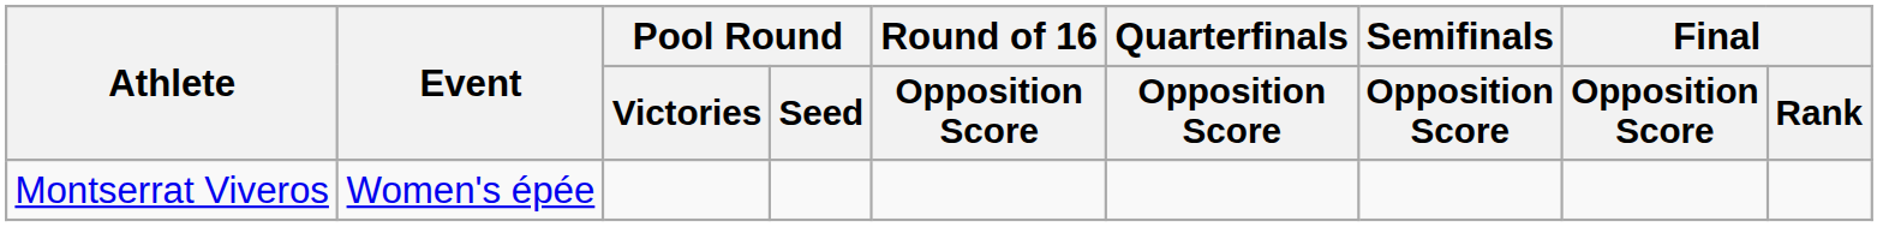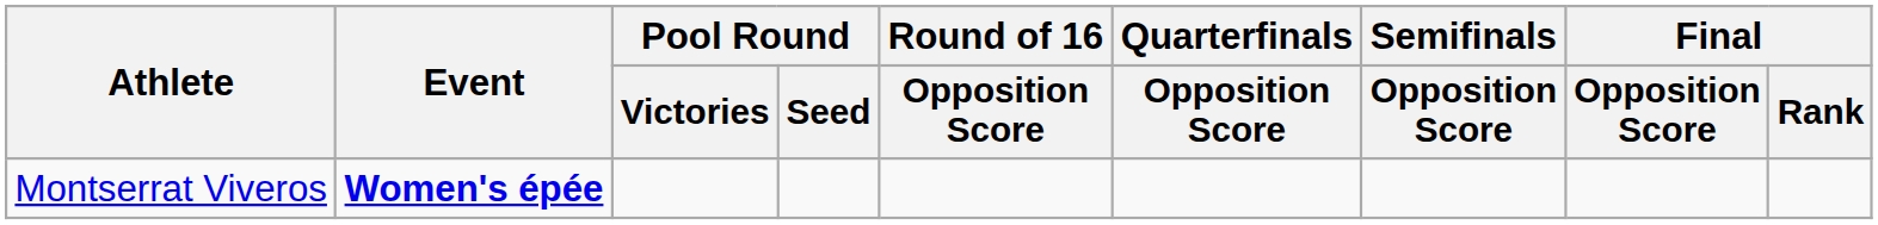Montserrat Viveros | Event: normal -> bold
